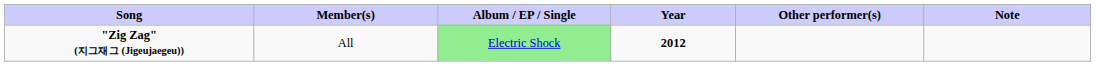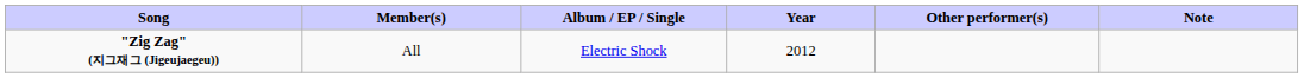row 2 | Album / EP / Single: lightgreen background -> no background
row 2 | Year: bold -> normal
